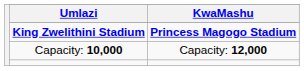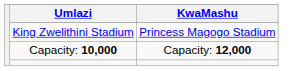King Zwelithini Stadium | Umlazi: bold -> normal
King Zwelithini Stadium | KwaMashu: bold -> normal
